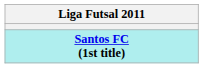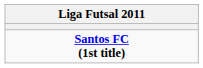row 3 | column 1: paleturquoise background -> no background
